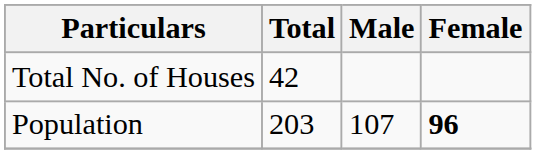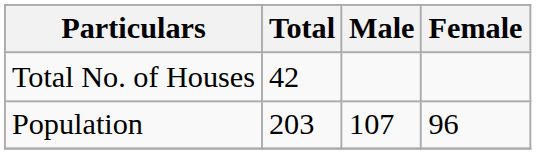Population | Female: bold -> normal
